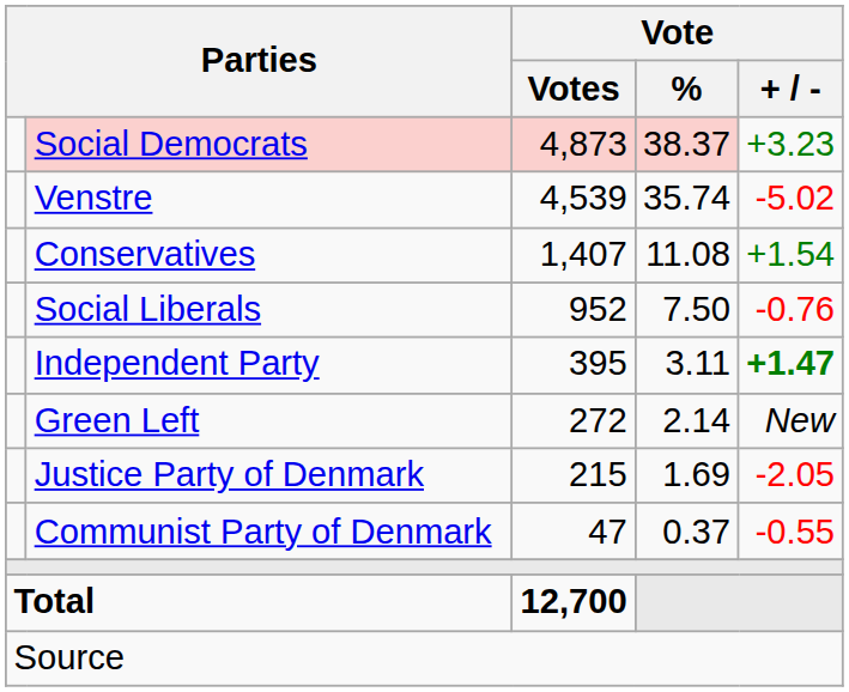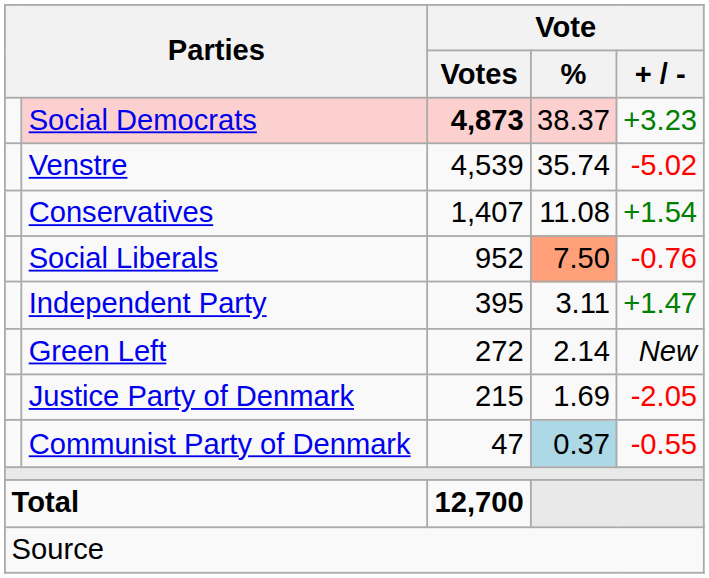Social Democrats | Vote / Votes: normal -> bold
Social Liberals | Vote / %: no background -> lightsalmon background
Independent Party | Vote / + / -: bold -> normal
Communist Party of Denmark | Vote / %: no background -> lightblue background
